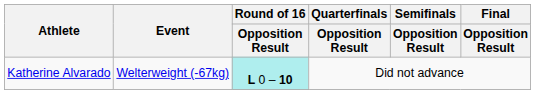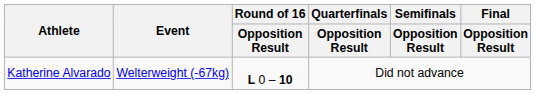Katherine Alvarado | Round of 16 / Opposition Result: paleturquoise background -> no background
